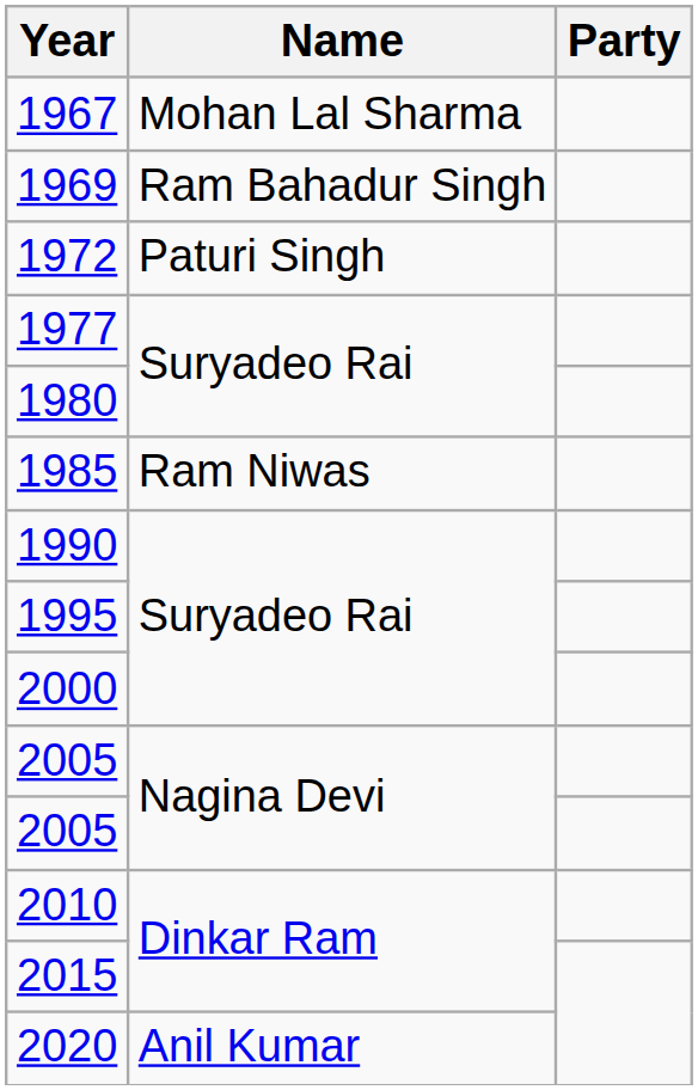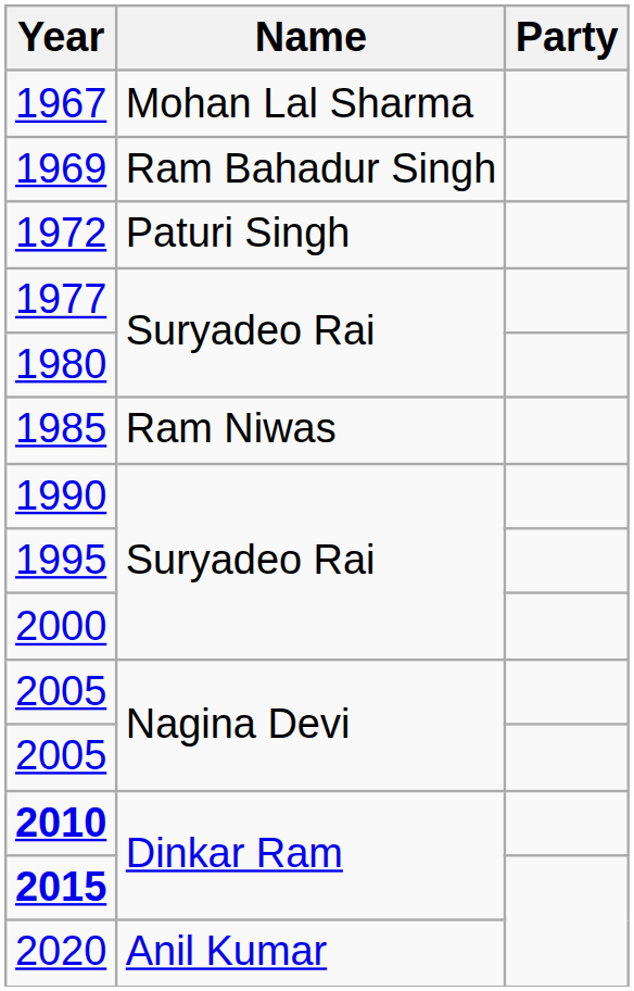2010 | Year: normal -> bold
2015 | Year: normal -> bold
